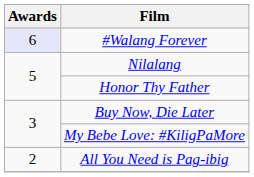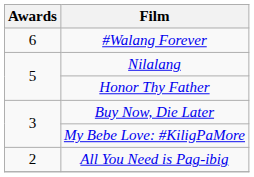#Walang Forever | Awards: lavender background -> no background
